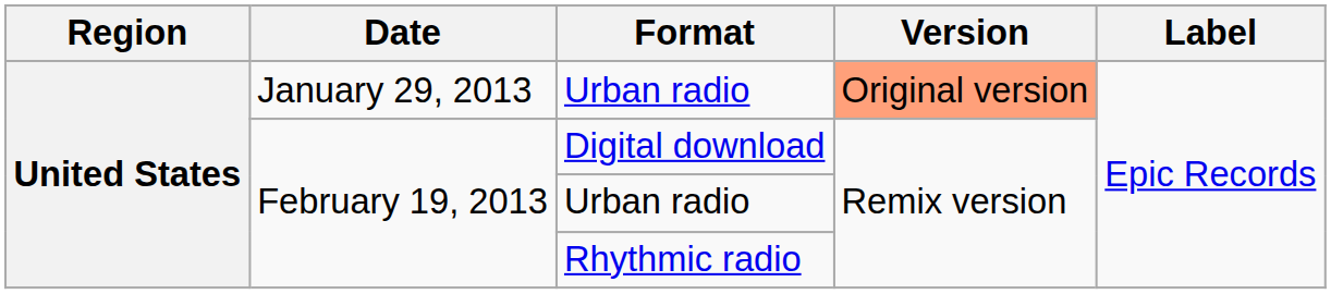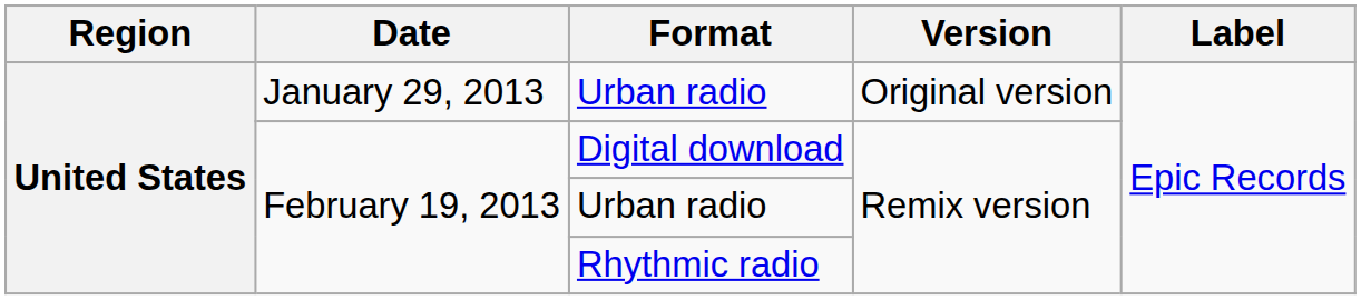January 29, 2013 / Urban radio | Version: lightsalmon background -> no background
